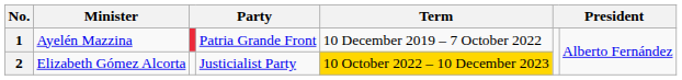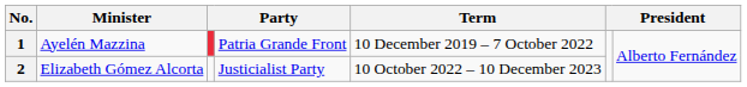2 | Term: gold background -> no background
